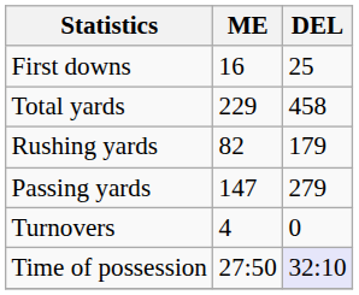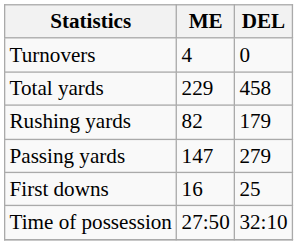rows swapped: First downs <-> Turnovers
Time of possession | DEL: lavender background -> no background
